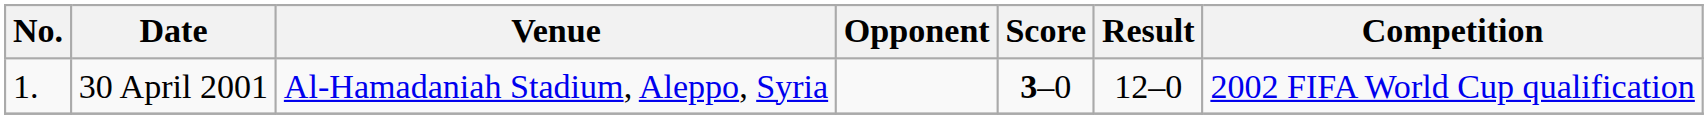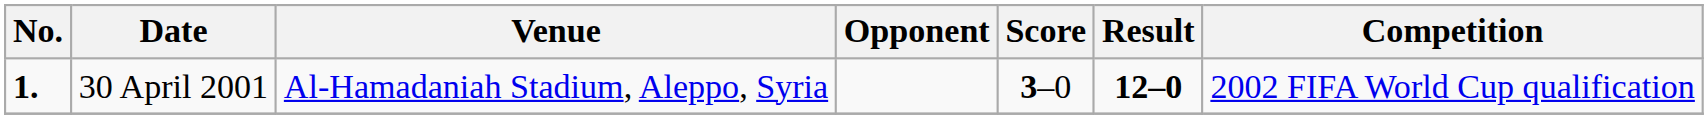30 April 2001 | No.: normal -> bold
30 April 2001 | Result: normal -> bold
